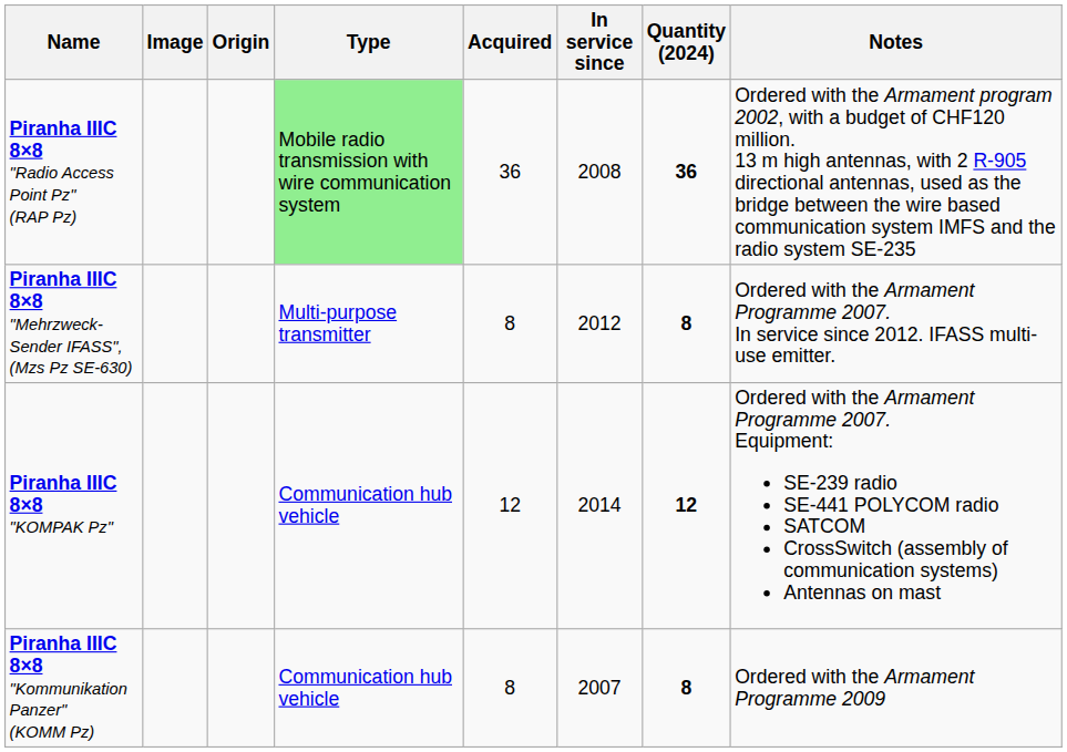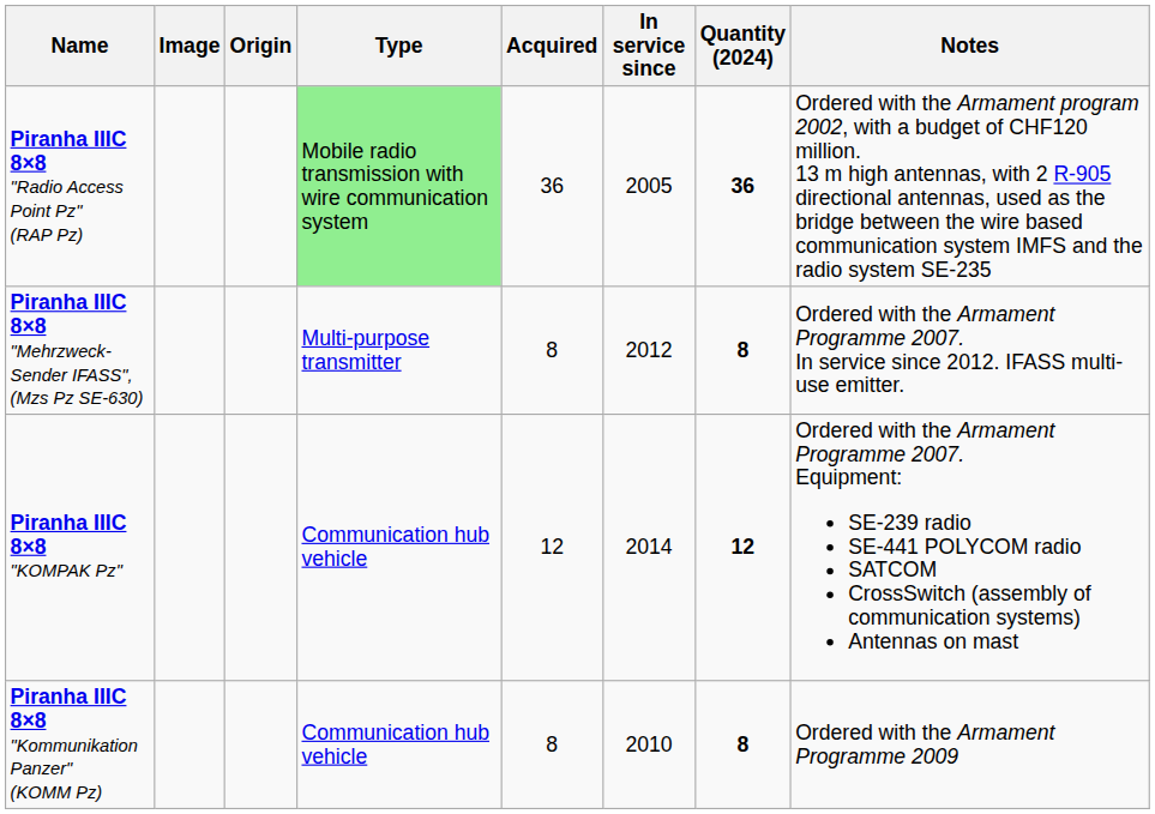Piranha IIIC 8×8 "Radio Access Point Pz" (RAP Pz) | In service since: 2008 -> 2005
Piranha IIIC 8×8 "Kommunikation Panzer" (KOMM Pz) | In service since: 2007 -> 2010
